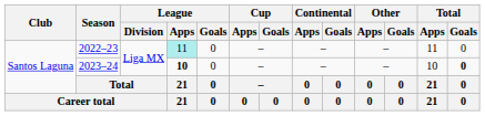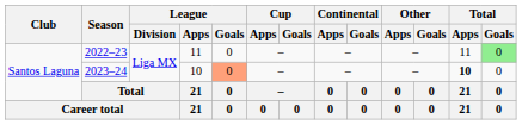2022–23 | League / Apps: paleturquoise background -> no background
2022–23 | Total / Goals: no background -> lightgreen background
2023–24 | League / Apps: bold -> normal
2023–24 | League / Goals: no background -> lightsalmon background
2023–24 | Total / Apps: normal -> bold
2023–24 | Total / Goals: bold -> normal
